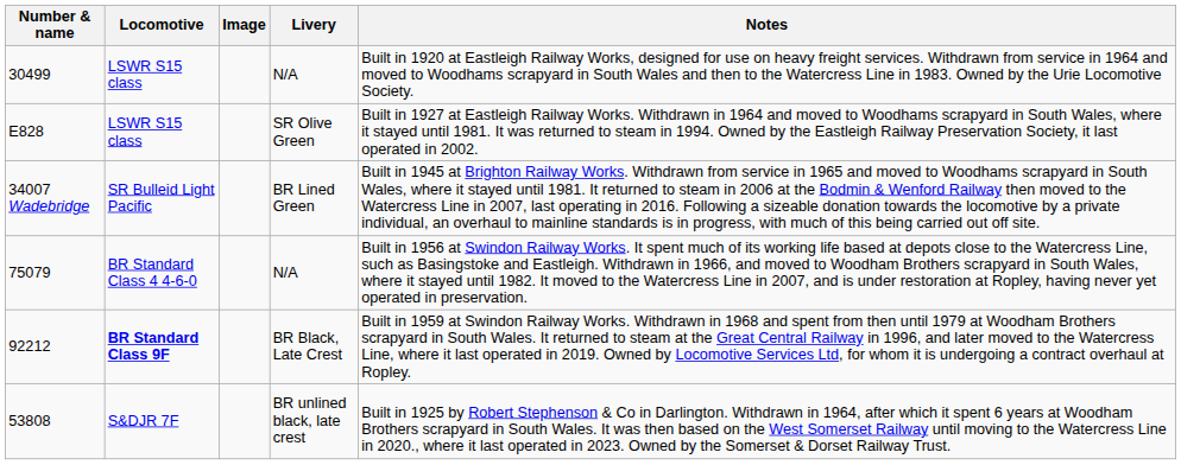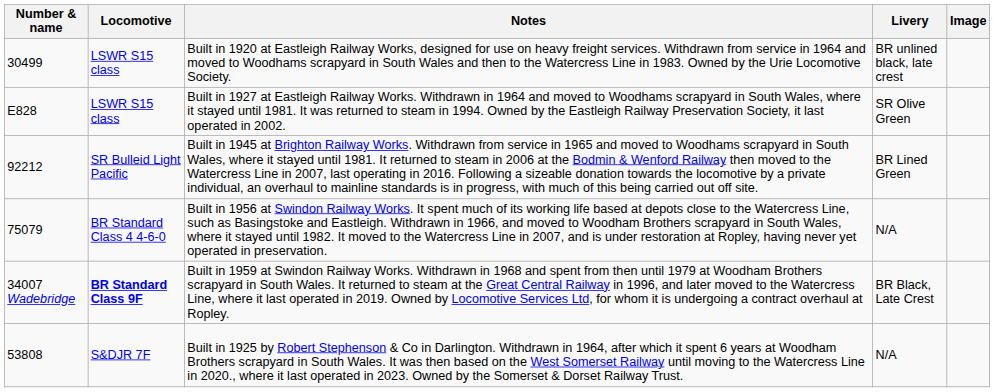columns swapped: Notes <-> Image
row 2 | Livery: N/A -> BR unlined black, late crest
row 4 | Number & name: 34007 Wadebridge -> 92212
row 6 | Number & name: 92212 -> 34007 Wadebridge
row 7 | Livery: BR unlined black, late crest -> N/A
